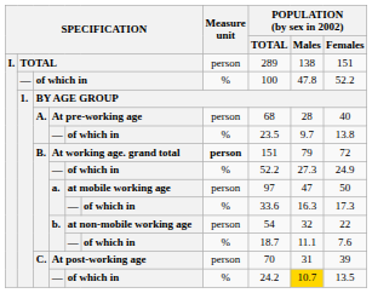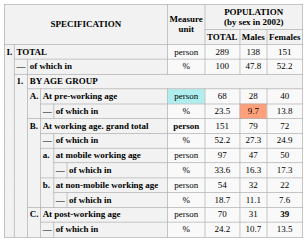At pre-working age | Measure unit: no background -> paleturquoise background
A. / — | POPULATION (by sex in 2002) / Males: no background -> lightsalmon background
At post-working age | POPULATION (by sex in 2002) / Females: normal -> bold
C. / — | POPULATION (by sex in 2002) / Males: gold background -> no background
